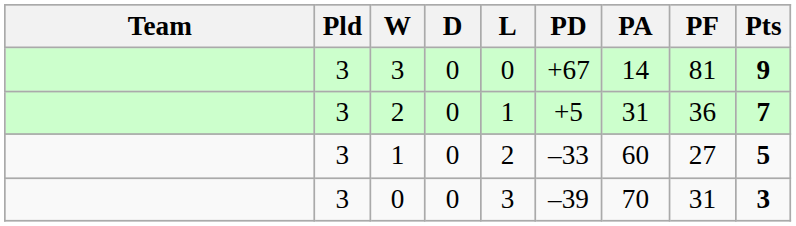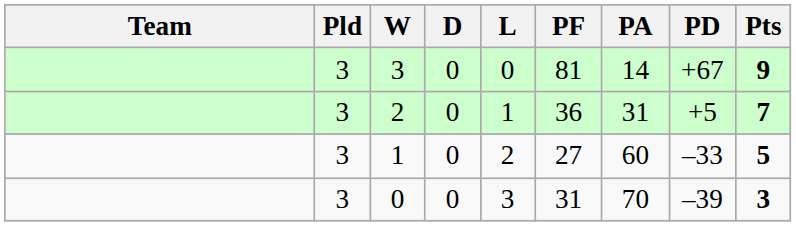columns swapped: PF <-> PD
